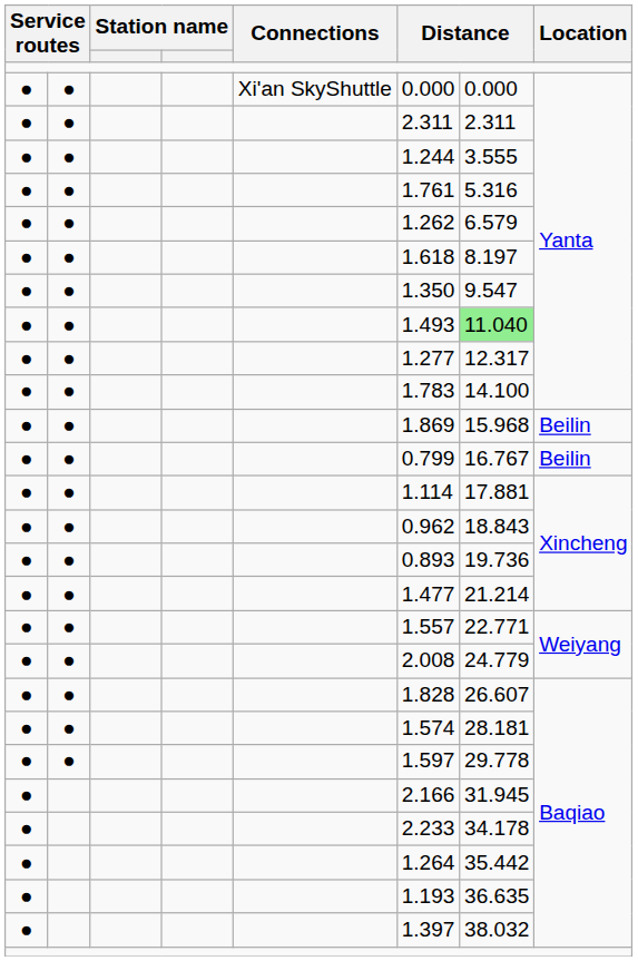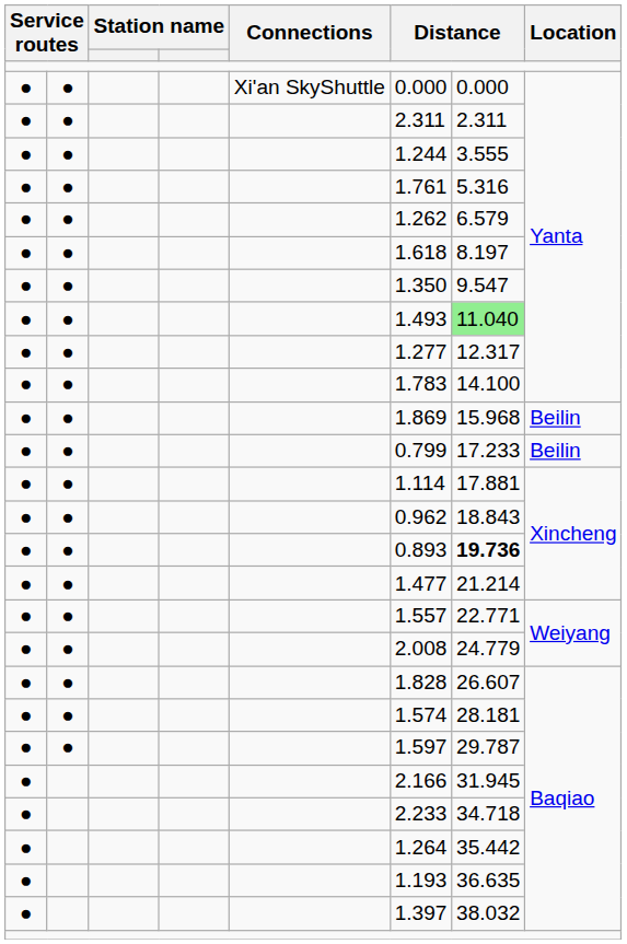row 15 | column 7: 16.767 -> 17.233
row 18 | column 7: normal -> bold
row 24 | column 7: 29.778 -> 29.787
row 26 | column 7: 34.178 -> 34.718
